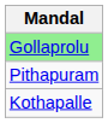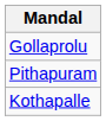row 2 | column 1: lightgreen background -> no background
